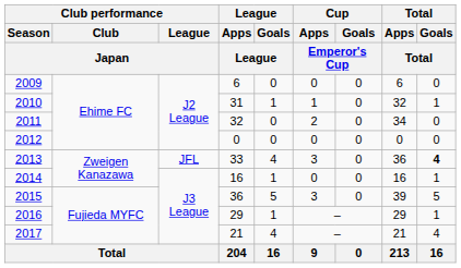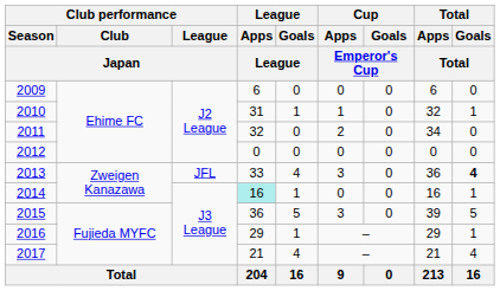2014 | League / Apps / League: no background -> paleturquoise background
